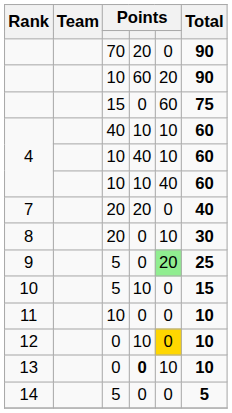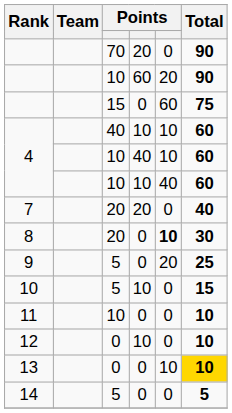8 | column 5: normal -> bold
9 | column 5: lightgreen background -> no background
12 | column 5: gold background -> no background
13 | column 4: bold -> normal
13 | Total: no background -> gold background
